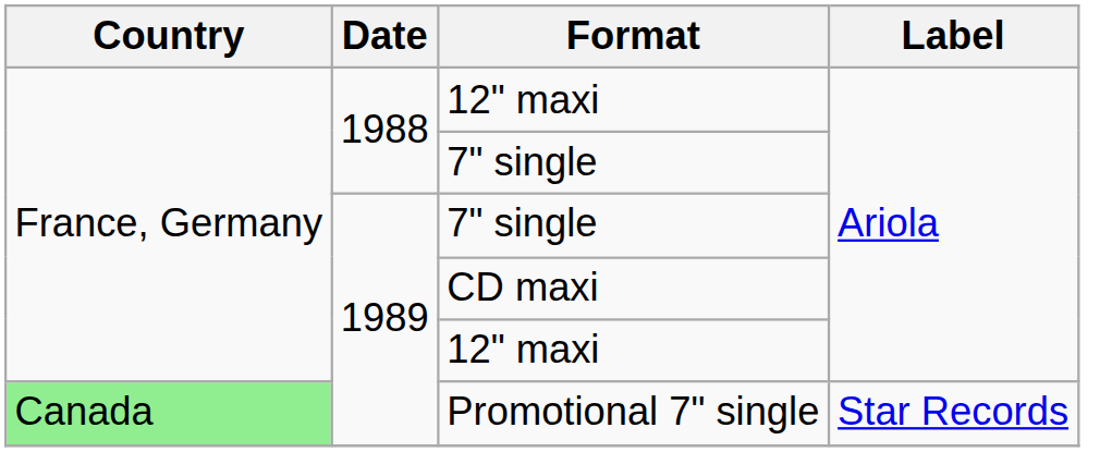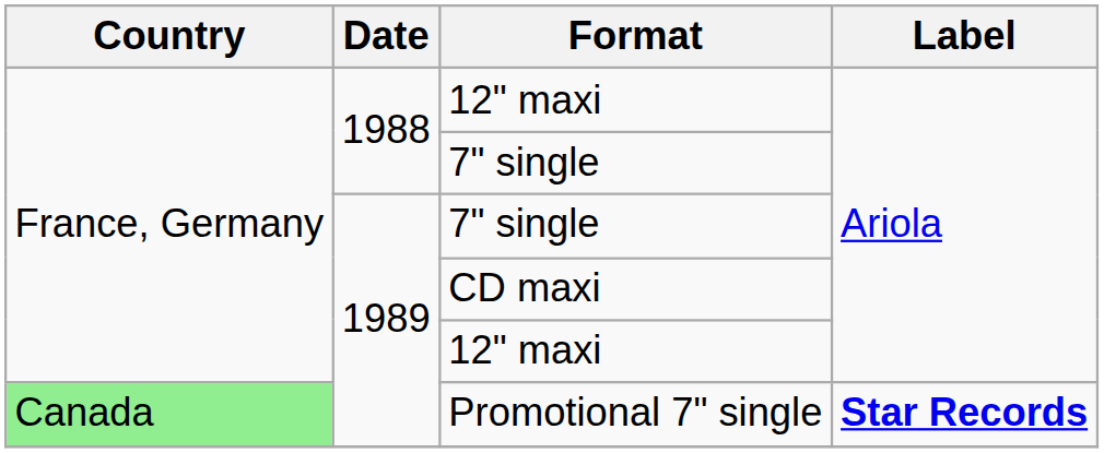Promotional 7" single | Label: normal -> bold
